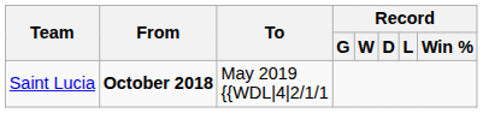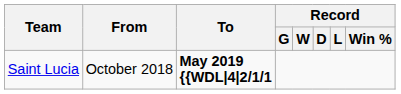Saint Lucia | From: bold -> normal
Saint Lucia | To: normal -> bold
